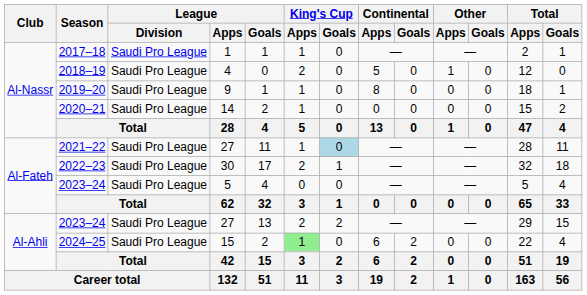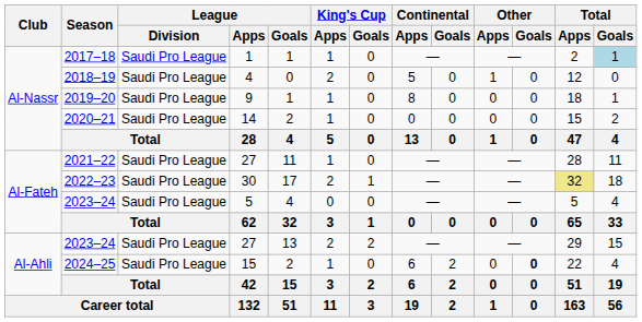2017–18 | Total / Goals: no background -> lightblue background
2021–22 | King's Cup / Goals: lightblue background -> no background
2022–23 | Total / Apps: no background -> khaki background
2024–25 | King's Cup / Apps: lightgreen background -> no background
2024–25 | Other / Goals: normal -> bold
